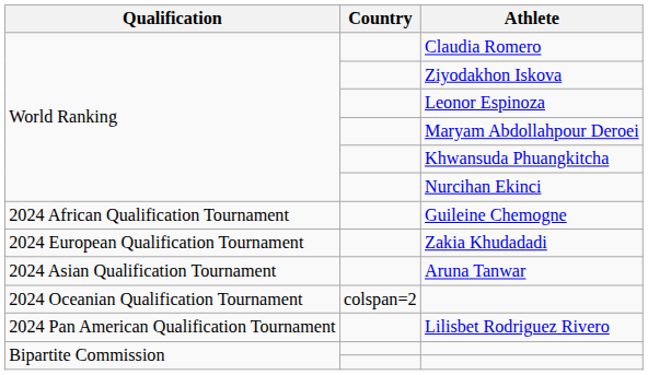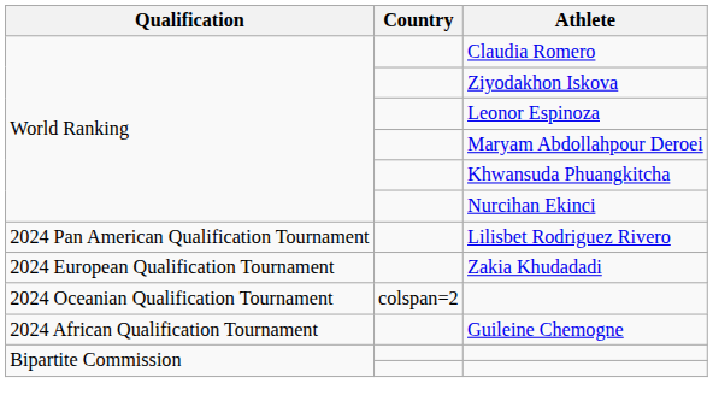rows swapped: Guileine Chemogne <-> Lilisbet Rodriguez Rivero
- row: 2024 Asian Qualification Tournament | Aruna Tanwar
